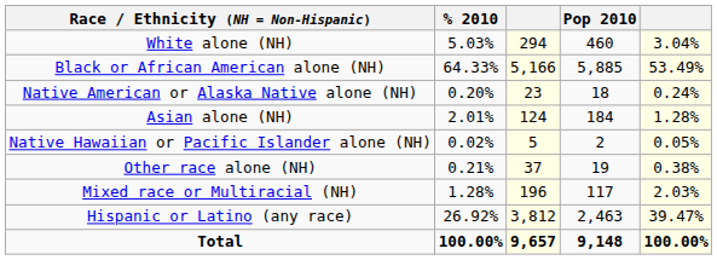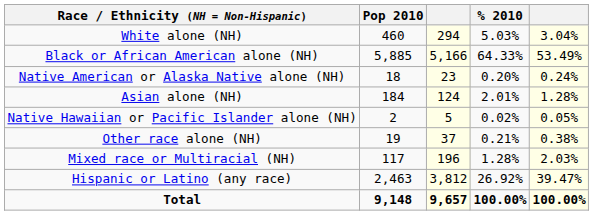columns swapped: Pop 2010 <-> % 2010
